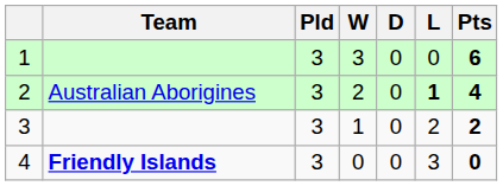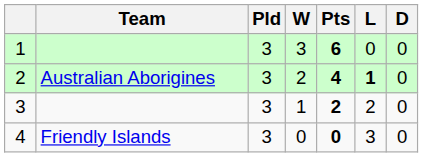columns swapped: D <-> Pts
row 5 | Team: bold -> normal
